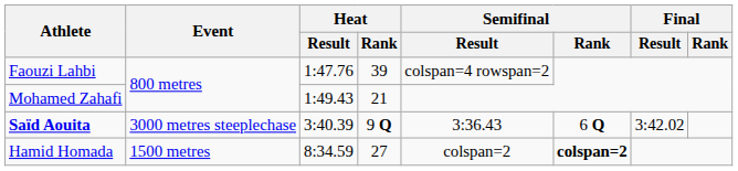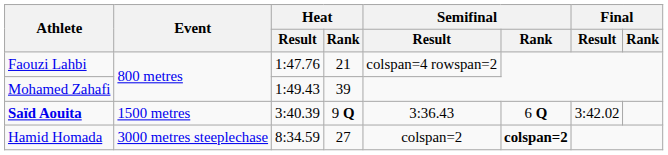Faouzi Lahbi | Heat / Rank: 39 -> 21
Mohamed Zahafi | Heat / Rank: 21 -> 39
Saïd Aouita | Event: 3000 metres steeplechase -> 1500 metres
Hamid Homada | Event: 1500 metres -> 3000 metres steeplechase
